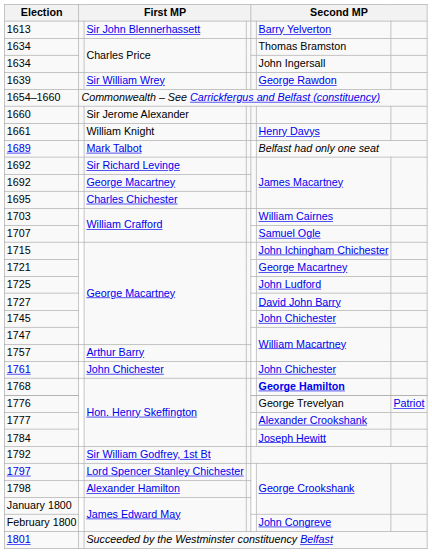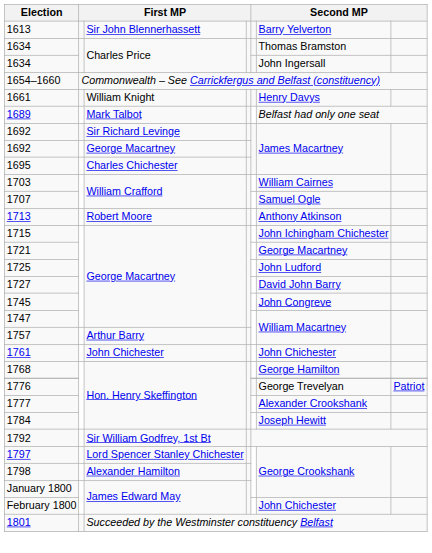- row: 1639 | Sir William Wrey | George Rawdon
- row: 1660 | Sir Jerome Alexander
+ row: 1713 | Robert Moore | Anthony Atkinson
1745 | column 6: John Chichester -> John Congreve
1768 | column 6: bold -> normal
February 1800 | column 6: John Congreve -> John Chichester
